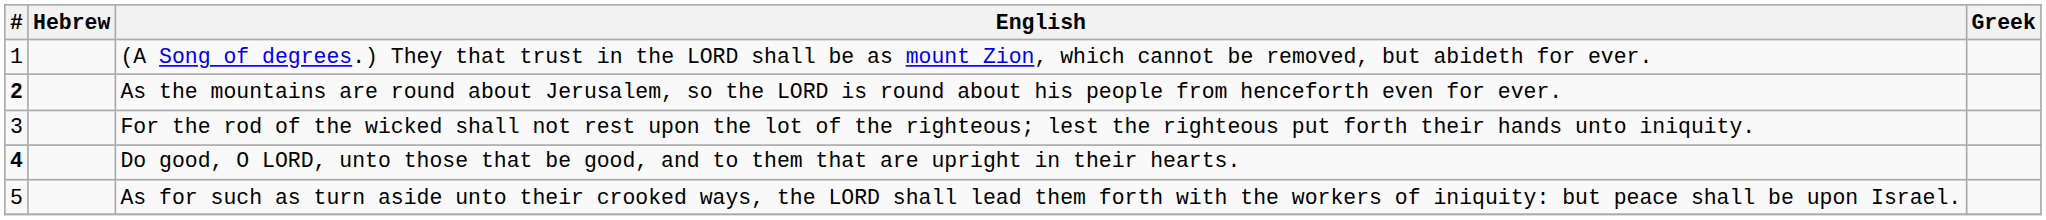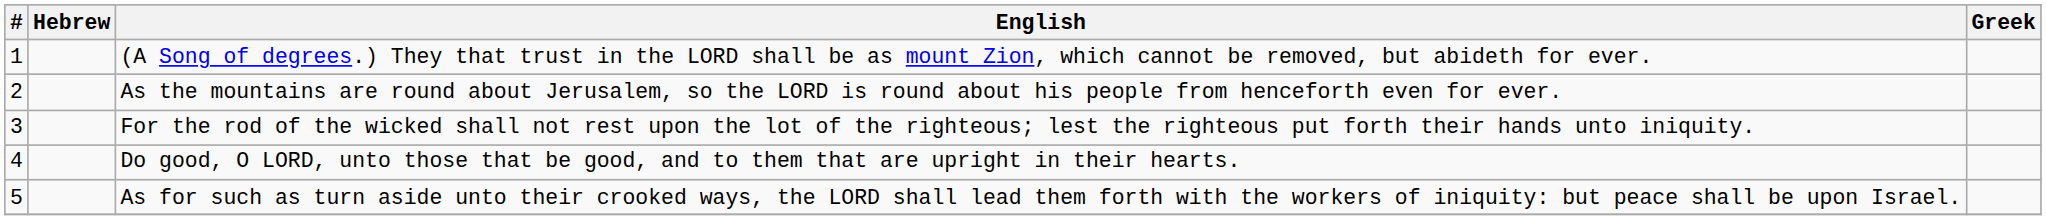row 3 | #: bold -> normal
row 5 | #: bold -> normal
